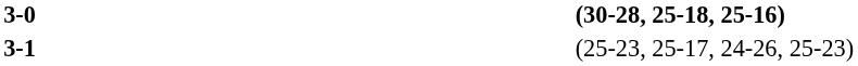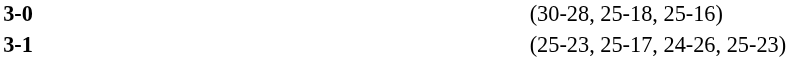3-0 | column 2: bold -> normal
